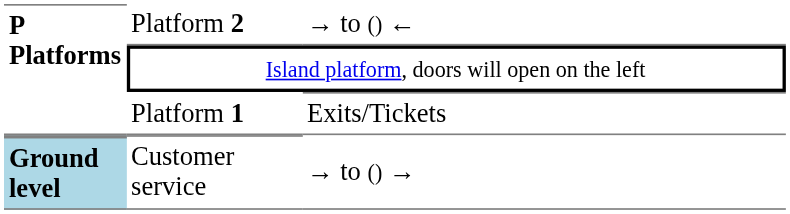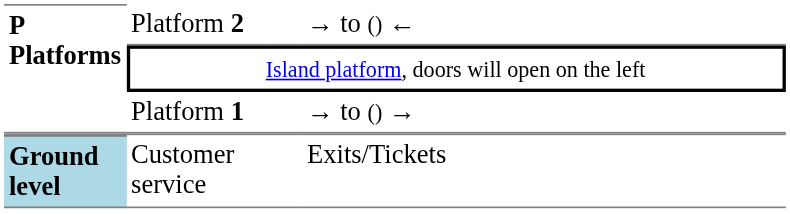Platform 1 | column 3: Exits/Tickets -> → to () →
Customer service | column 3: → to () → -> Exits/Tickets
